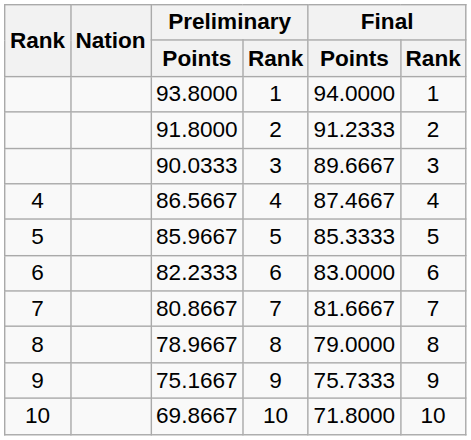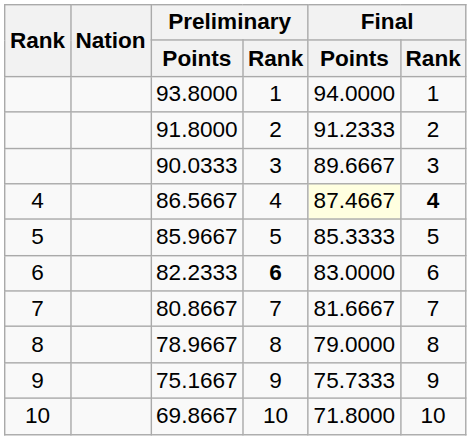86.5667 | Final / Points: no background -> lightyellow background
86.5667 | Final / Rank: normal -> bold
82.2333 | Preliminary / Rank: normal -> bold
